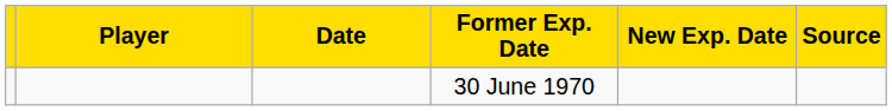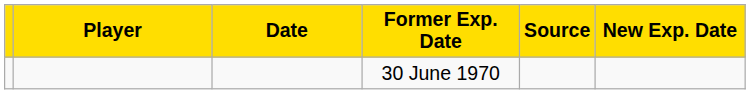columns swapped: New Exp. Date <-> Source
